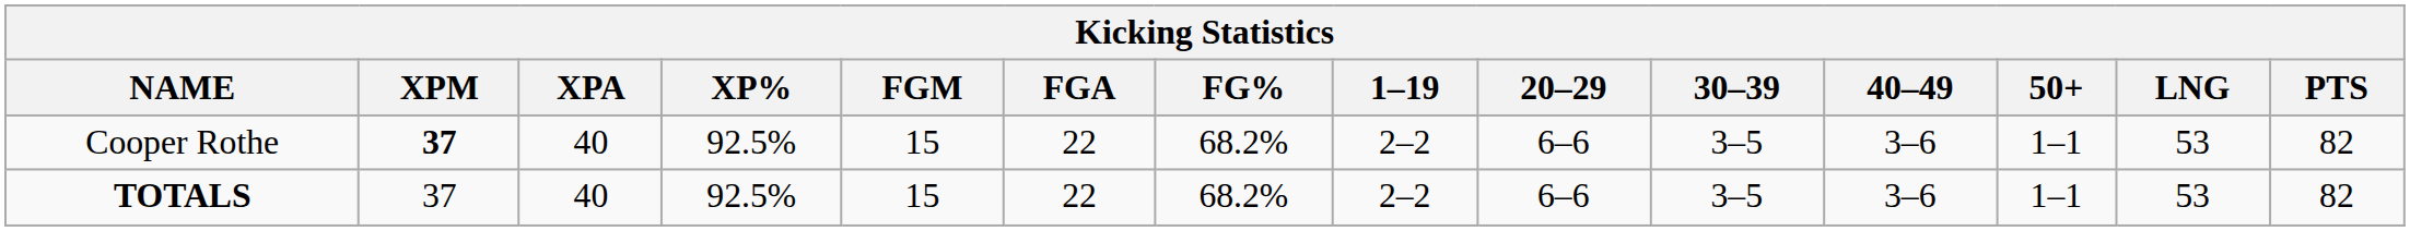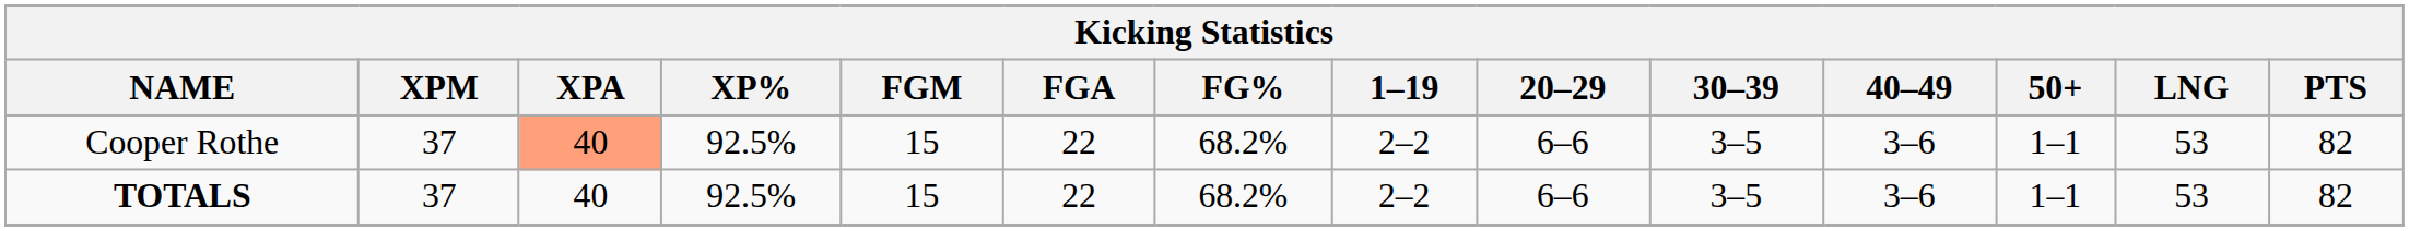Cooper Rothe | XPM: bold -> normal
Cooper Rothe | XPA: no background -> lightsalmon background
